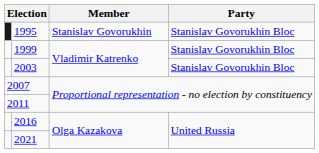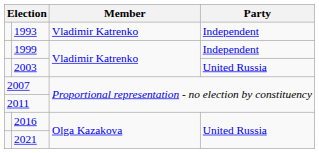+ row: 1993 | Vladimir Katrenko | Independent
- row: 1995 | Stanislav Govorukhin | Stanislav Govorukhin Bloc
1999 | Party: Stanislav Govorukhin Bloc -> Independent
2003 | Party: Stanislav Govorukhin Bloc -> United Russia
